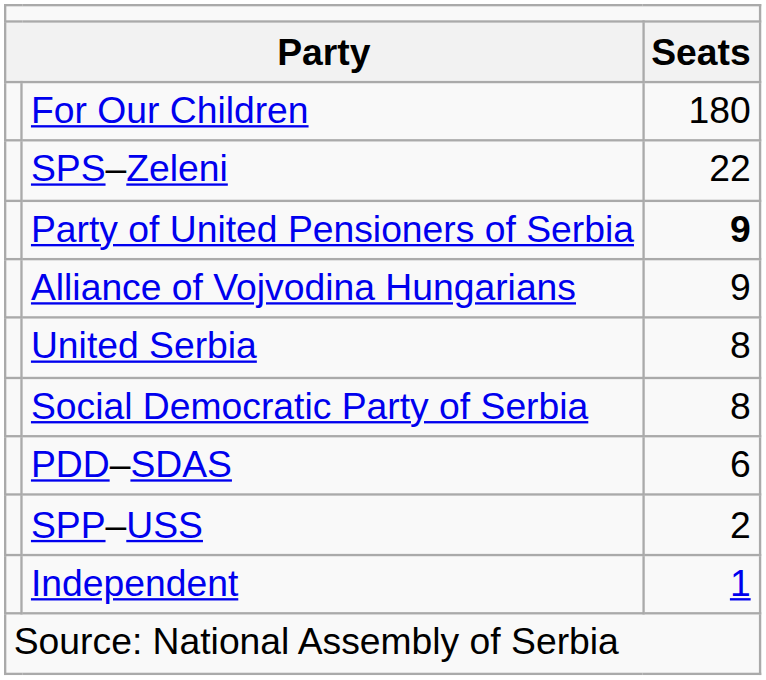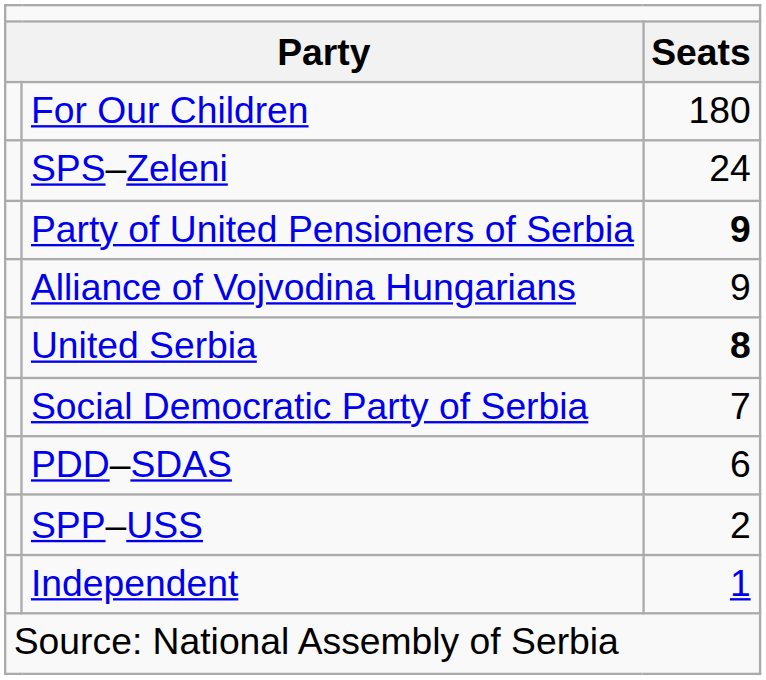SPS–Zeleni | column 3: 22 -> 24
United Serbia | column 3: normal -> bold
Social Democratic Party of Serbia | column 3: 8 -> 7
